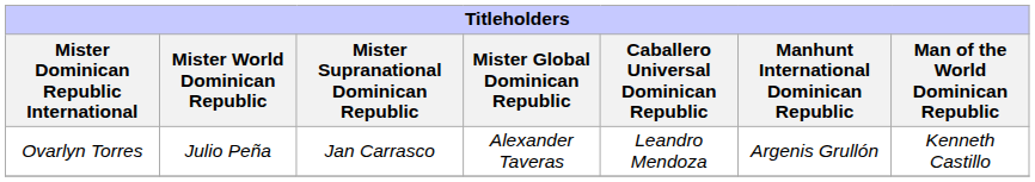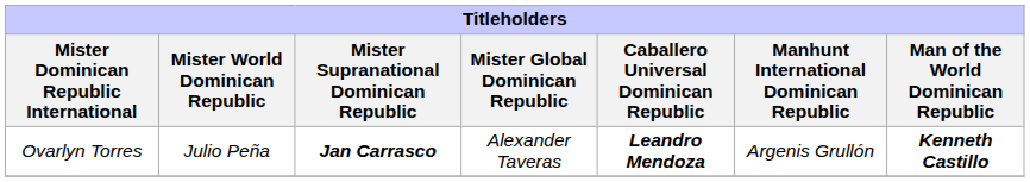Ovarlyn Torres | Mister Supranational Dominican Republic: normal -> bold
Ovarlyn Torres | Caballero Universal Dominican Republic: normal -> bold
Ovarlyn Torres | Man of the World Dominican Republic: normal -> bold
